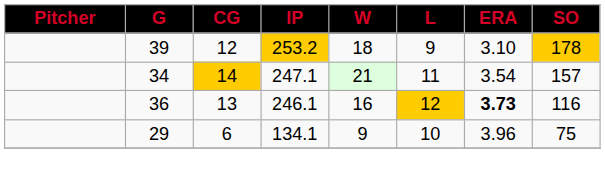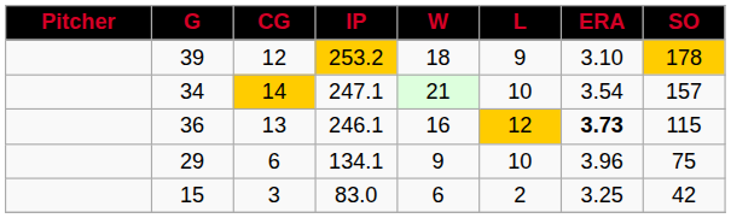34 | L: 11 -> 10
36 | SO: 116 -> 115
+ row: 15 | 3 | 83.0 | 6 | 2 | 3.25 | 42
